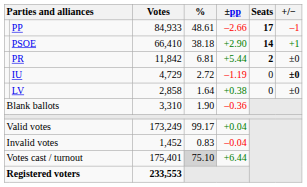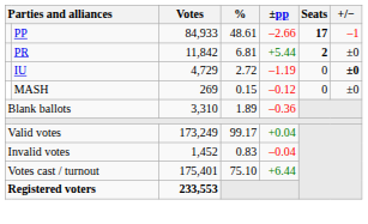- row: PSOE | 66,410 | 38.18 | +2.90 | 14 | +1
- row: LV | 2,858 | 1.64 | +0.38 | 0 | ±0
+ row: MASH | 269 | 0.15 | –0.12 | 0 | ±0
Blank ballots | %: 1.90 -> 1.89
Votes cast / turnout | %: lightgrey background -> no background
